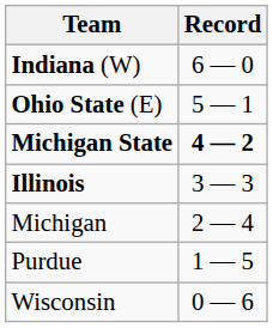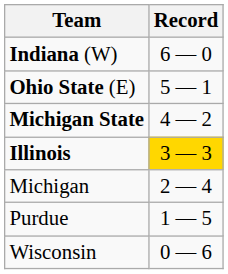Michigan State | Record: bold -> normal
Illinois | Record: no background -> gold background
